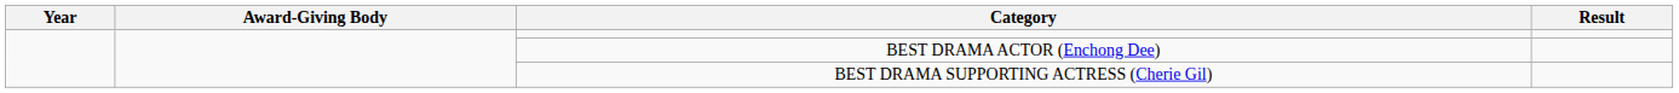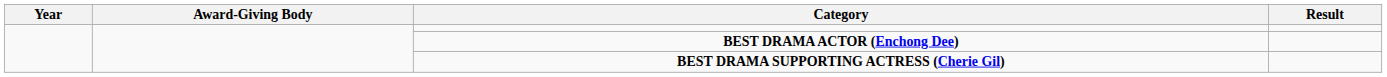BEST DRAMA ACTOR (Enchong Dee) | Category: normal -> bold
BEST DRAMA SUPPORTING ACTRESS (Cherie Gil) | Category: normal -> bold
